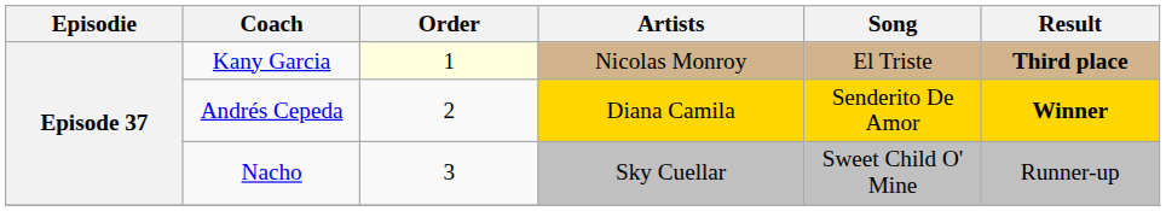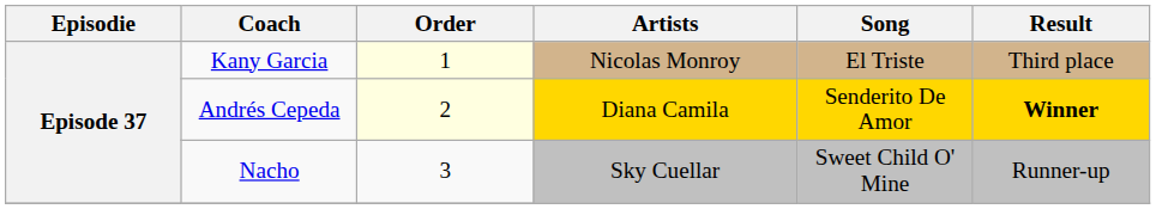Kany Garcia | Result: bold -> normal
Andrés Cepeda | Order: no background -> lightyellow background
